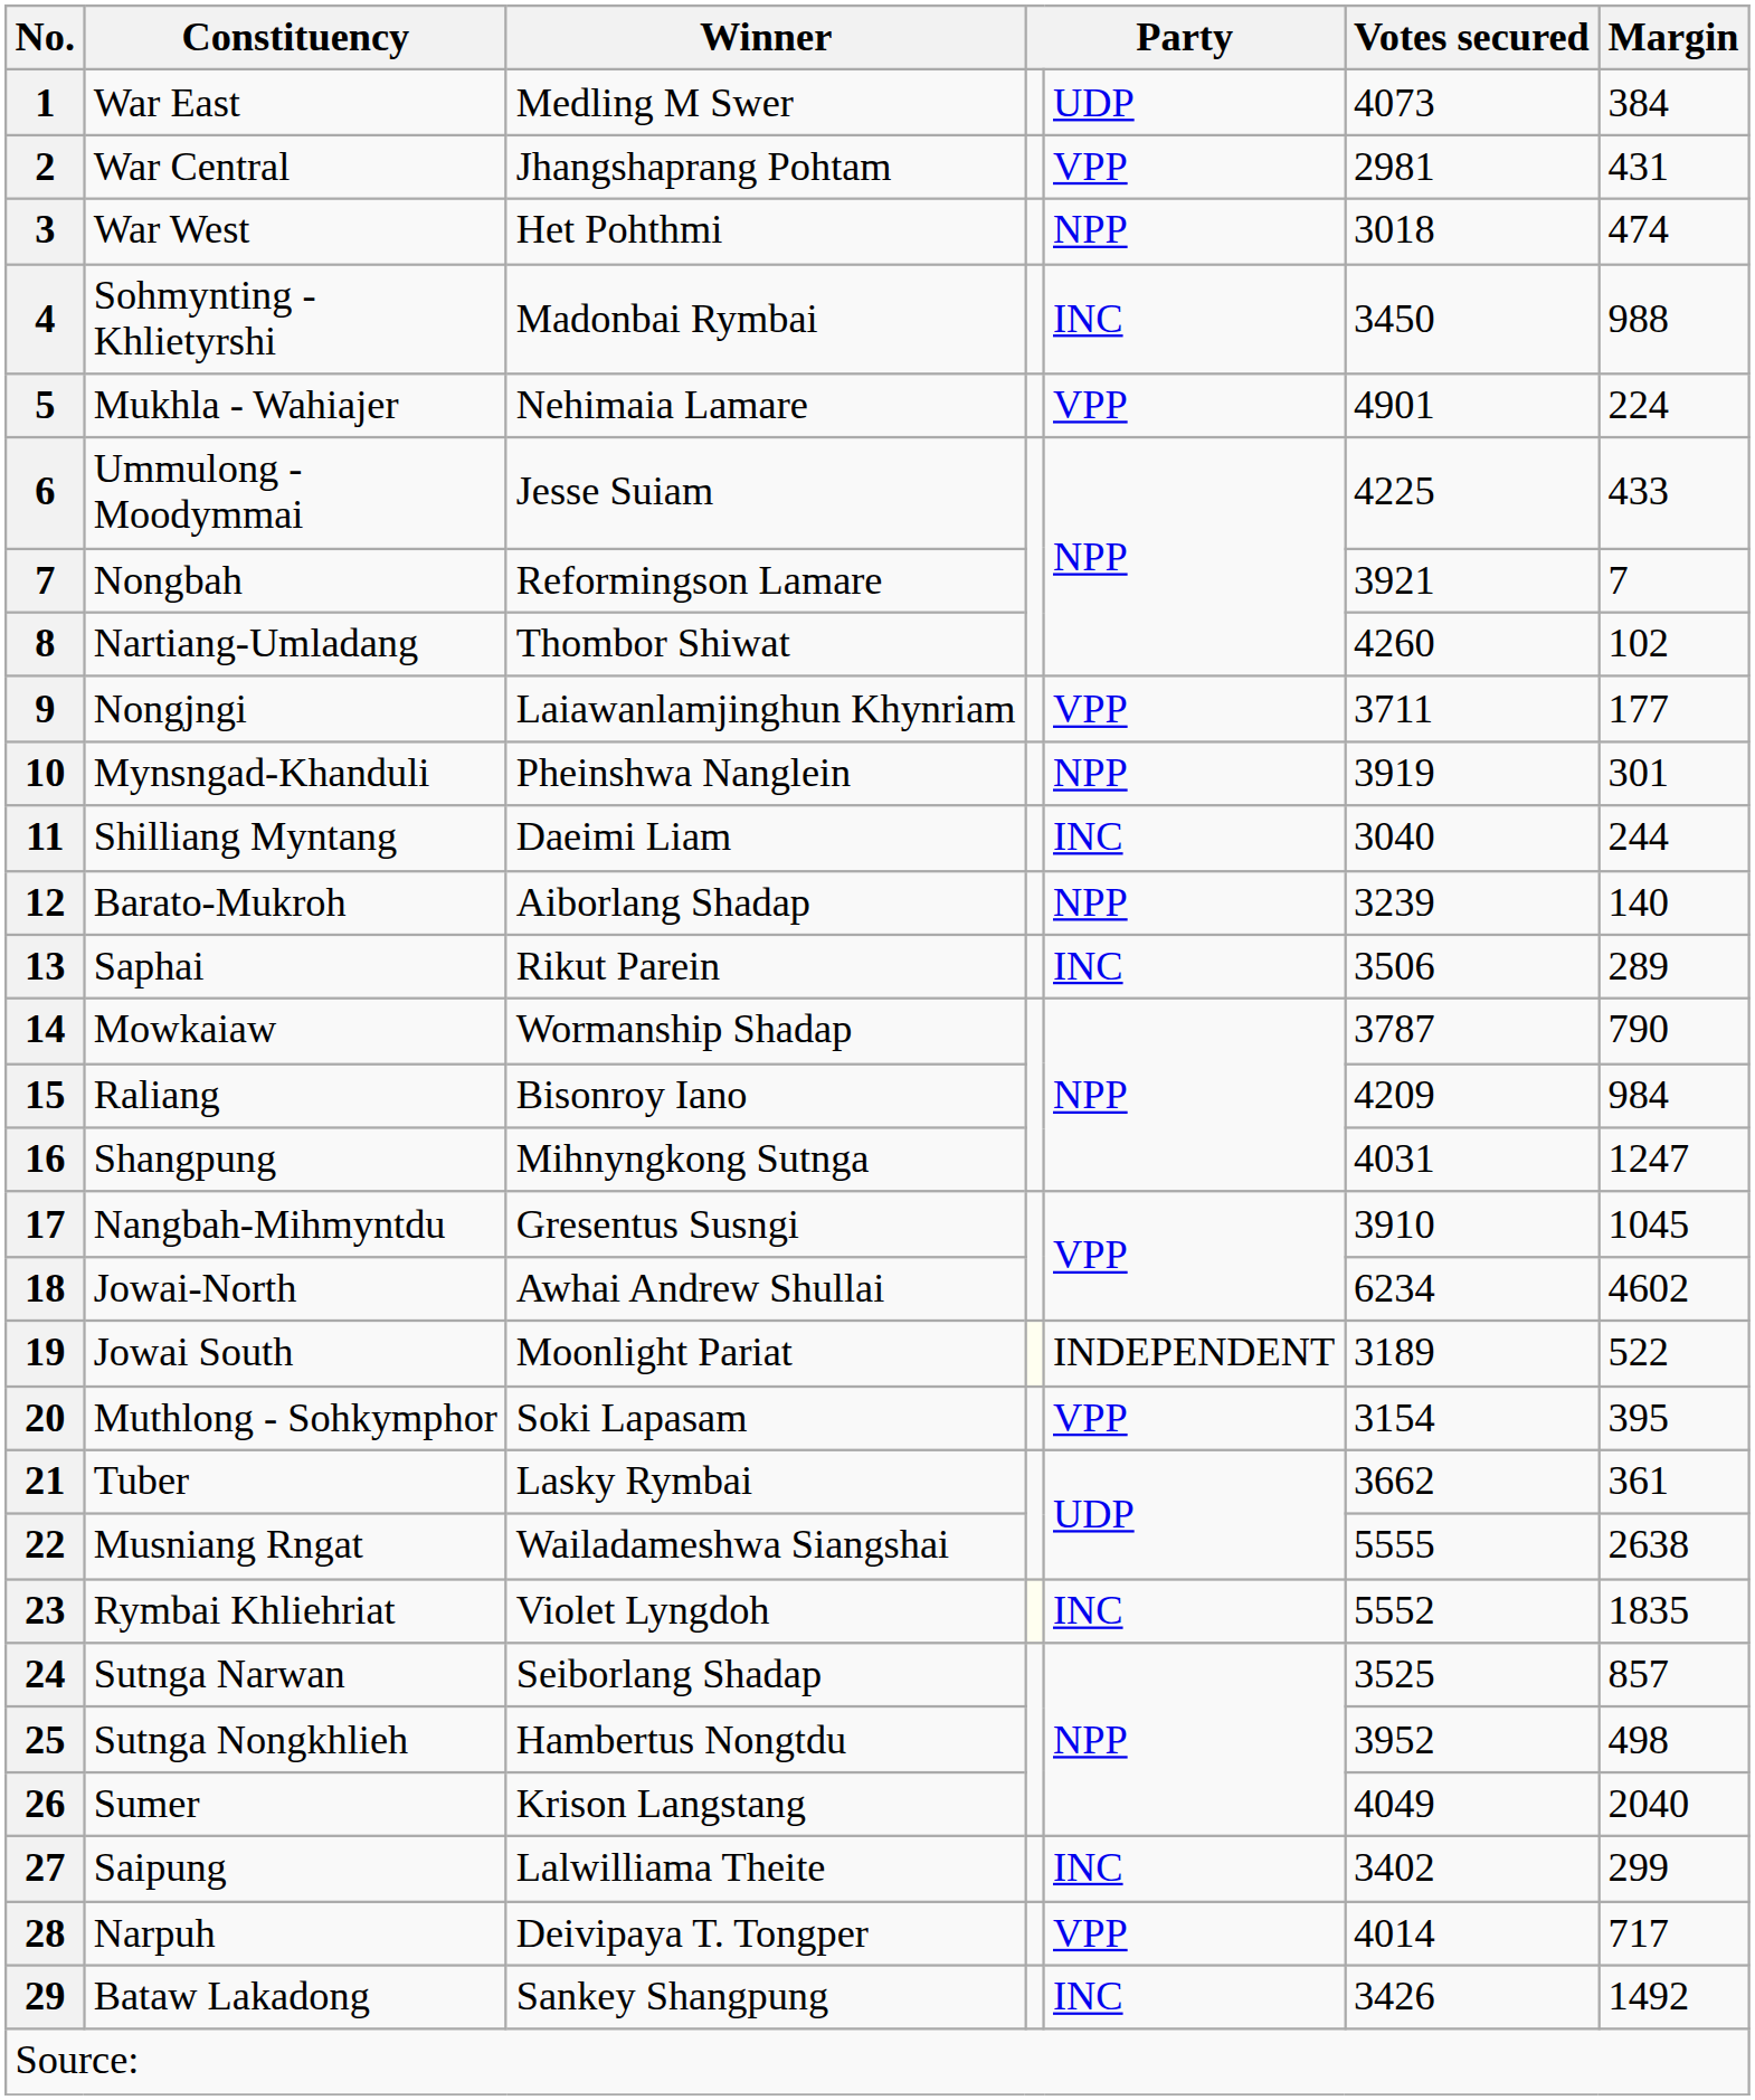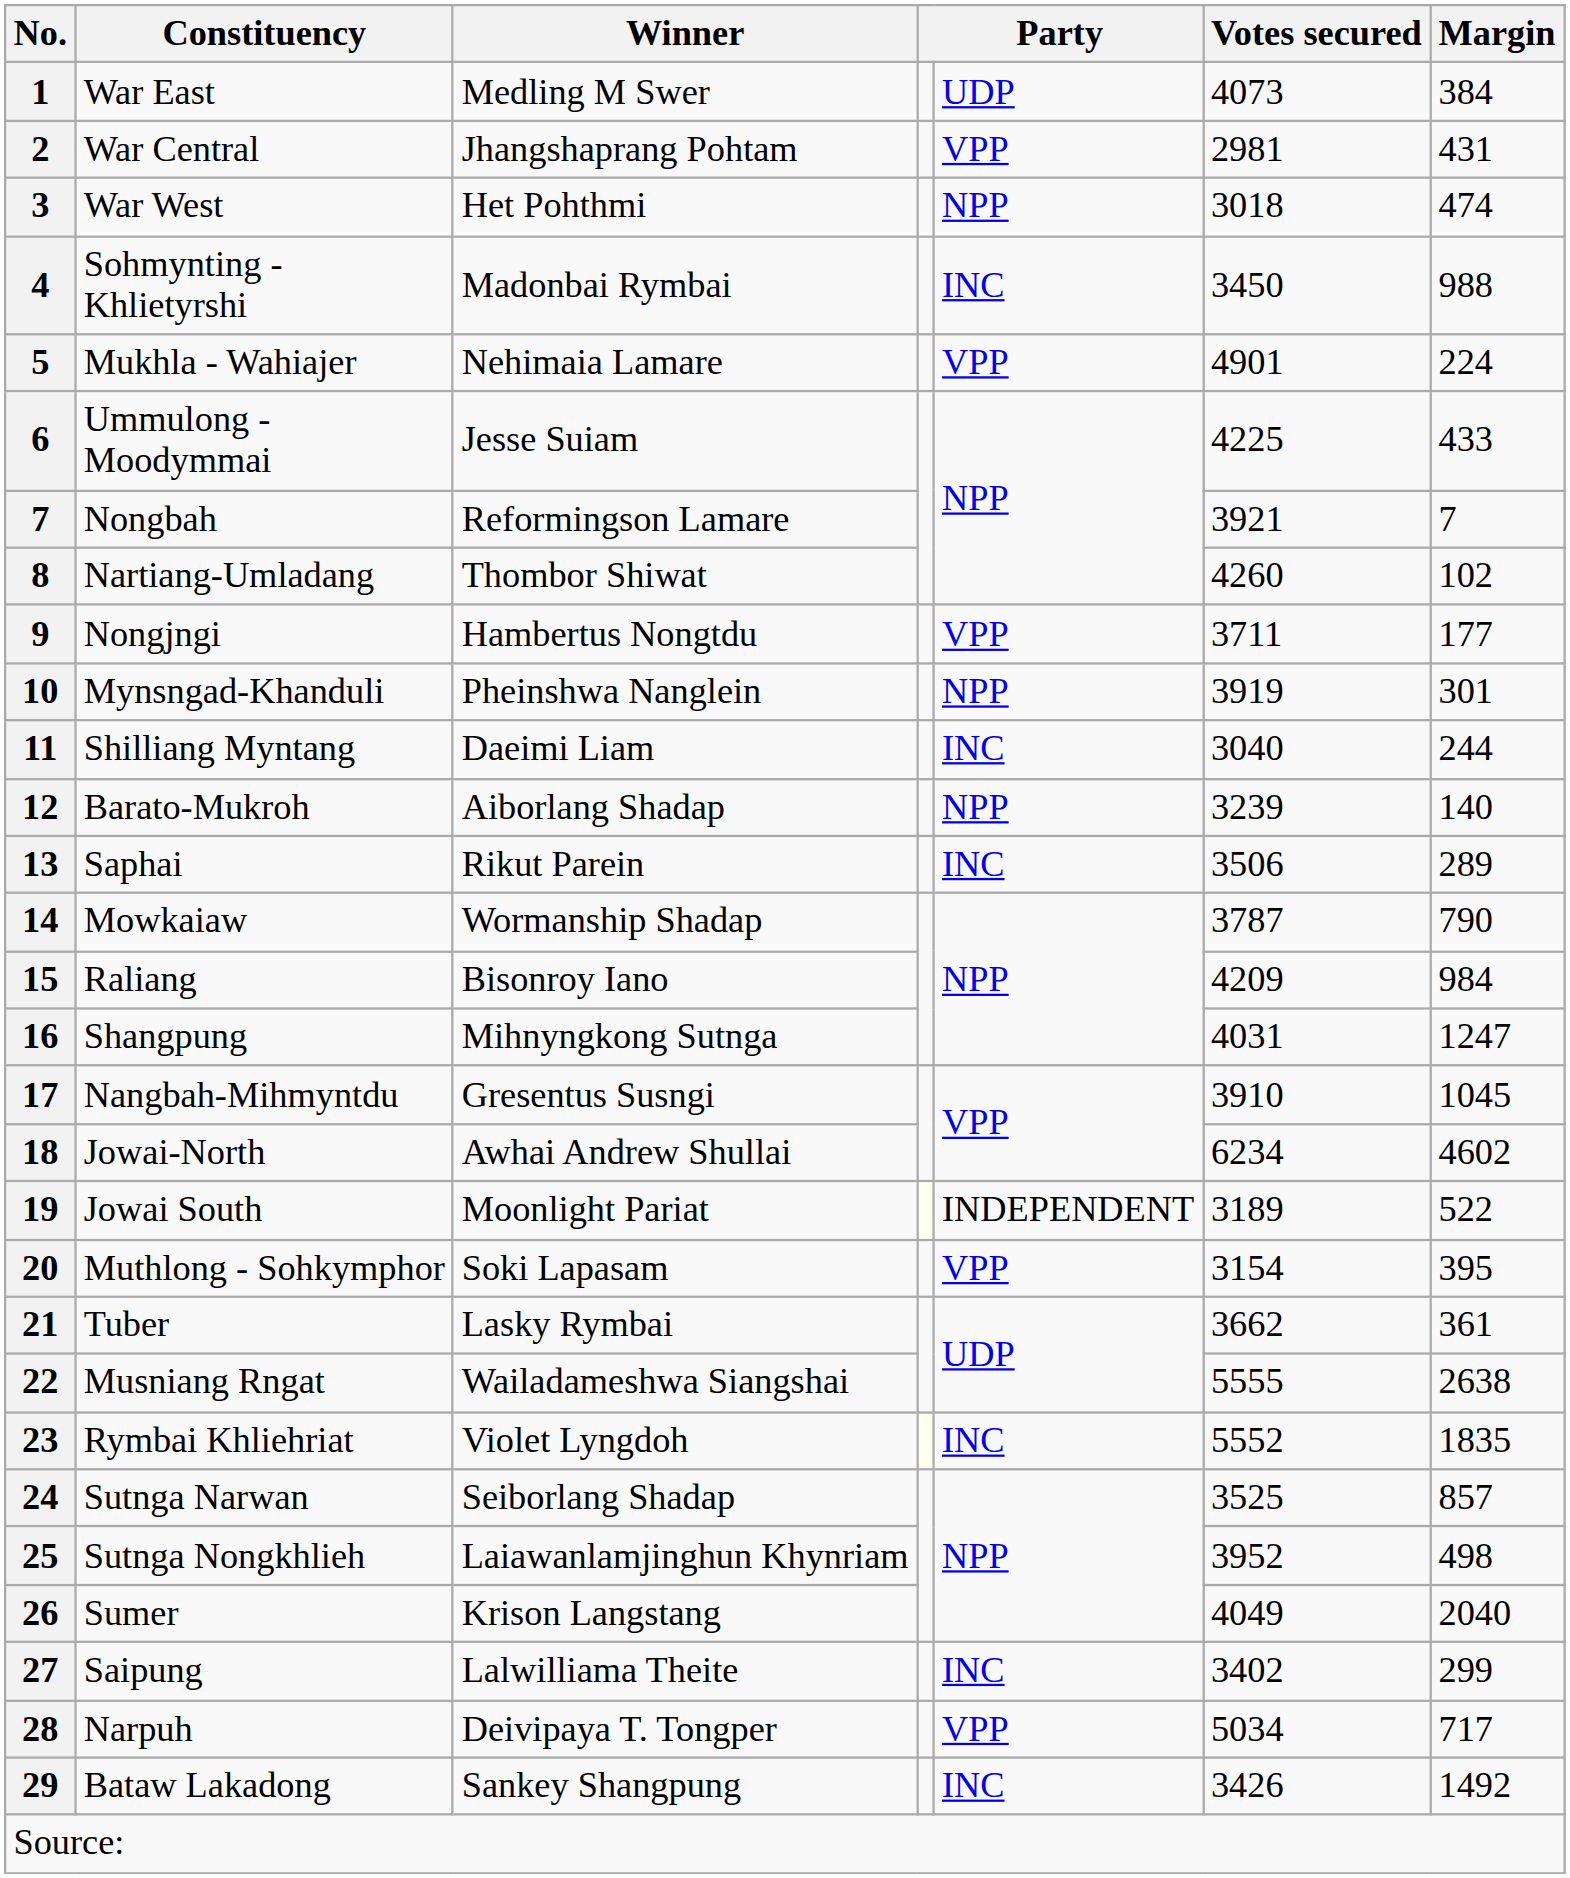Nongjngi | Winner: Laiawanlamjinghun Khynriam -> Hambertus Nongtdu
Sutnga Nongkhlieh | Winner: Hambertus Nongtdu -> Laiawanlamjinghun Khynriam
Narpuh | Votes secured: 4014 -> 5034
